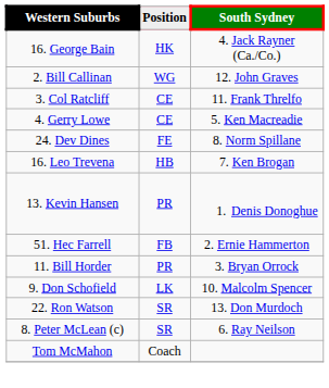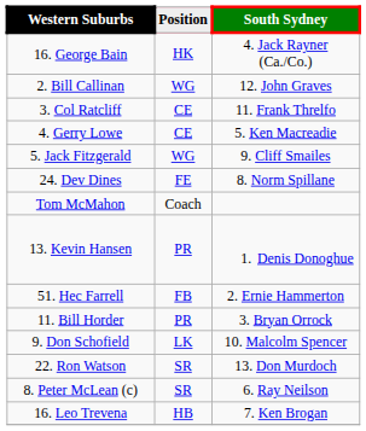+ row: 5. Jack Fitzgerald | WG | 9. Cliff Smailes
rows swapped: 16. Leo Trevena <-> Tom McMahon
